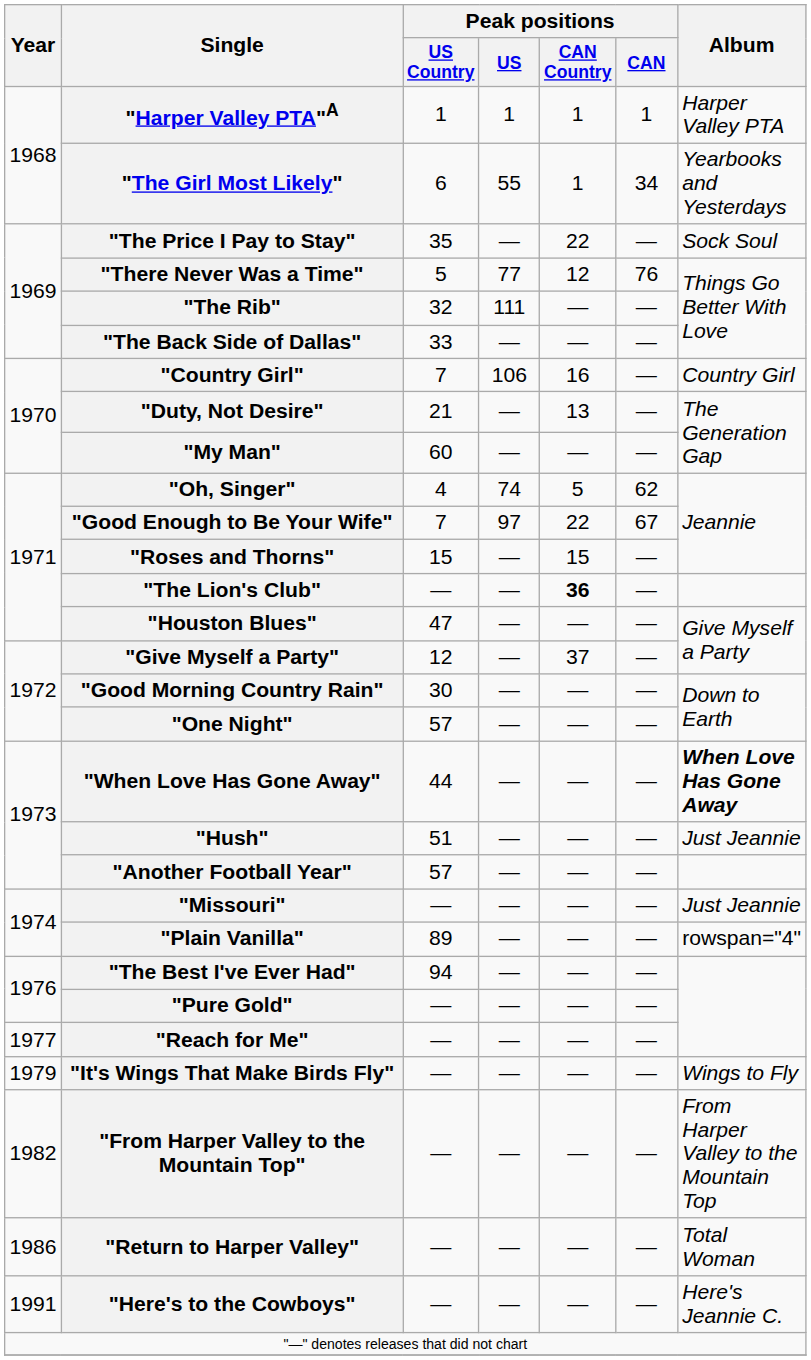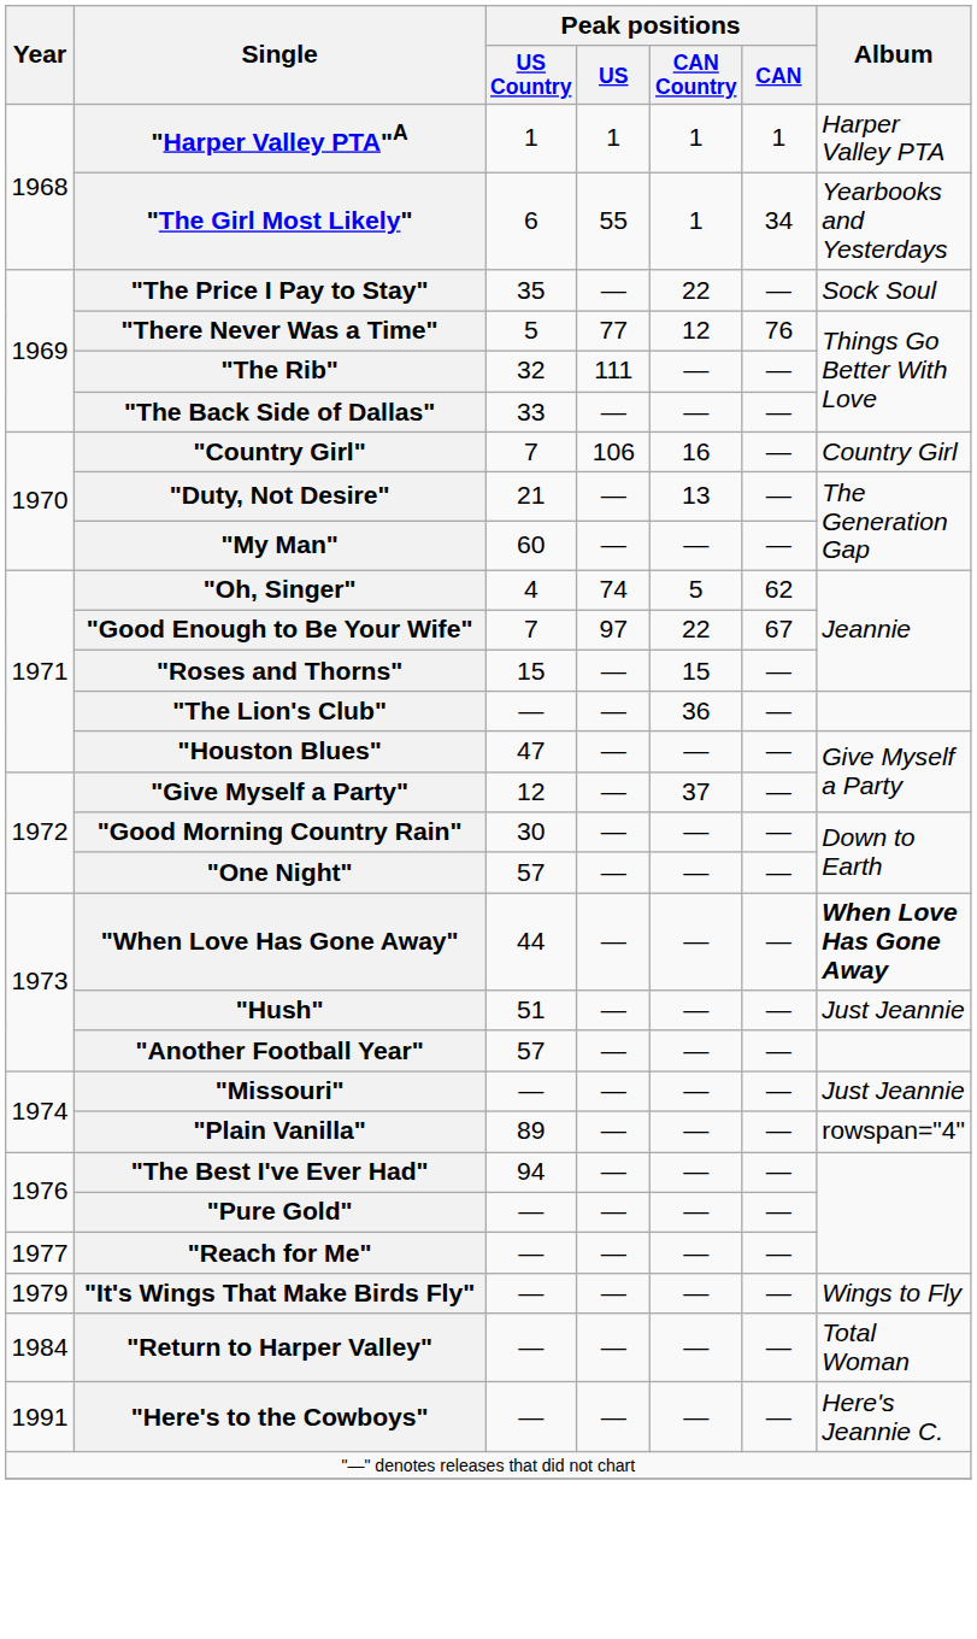"The Lion's Club" | Peak positions / CAN Country: bold -> normal
- row: 1982 | "From Harper Valley to the Mountain Top" | — | — | — | — | From Harper Valley to the Mountain Top
"Return to Harper Valley" | Year: 1986 -> 1984
